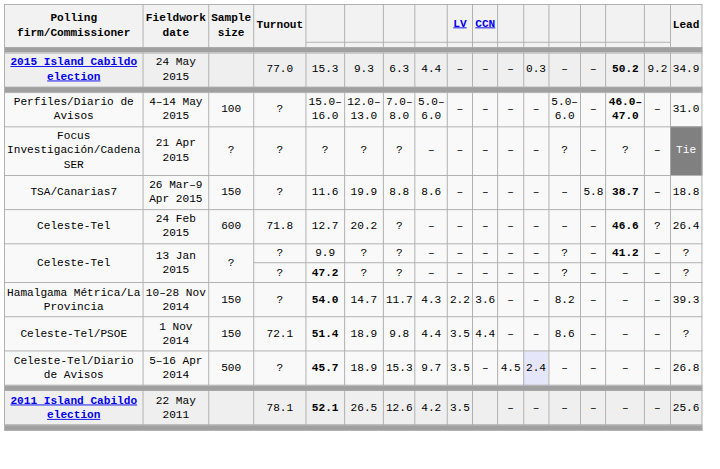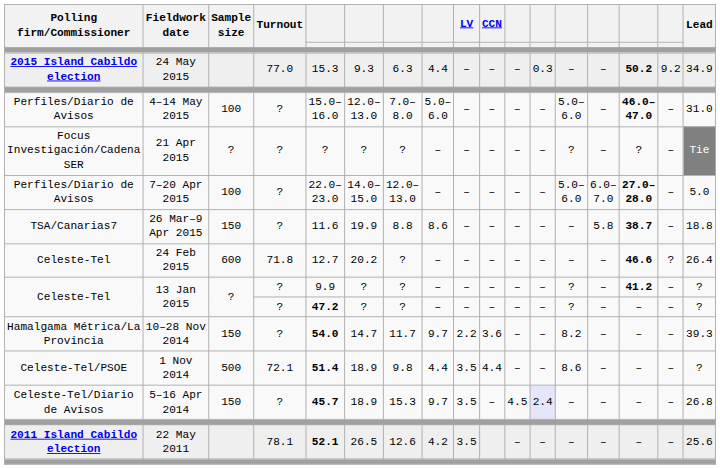+ row: Perfiles/Diario de Avisos | 7–20 Apr 2015 | 100 | ? | 22.0– 23.0 | 14.0– 15.0 | 12.0– 13.0 | – | – | – | – | – | 5.0– 6.0 | 6.0– 7.0 | 27.0– 28.0 | – | 5.0
10–28 Nov 2014 | column 8: 4.3 -> 9.7
1 Nov 2014 | Sample size: 150 -> 500
5–16 Apr 2014 | Sample size: 500 -> 150
